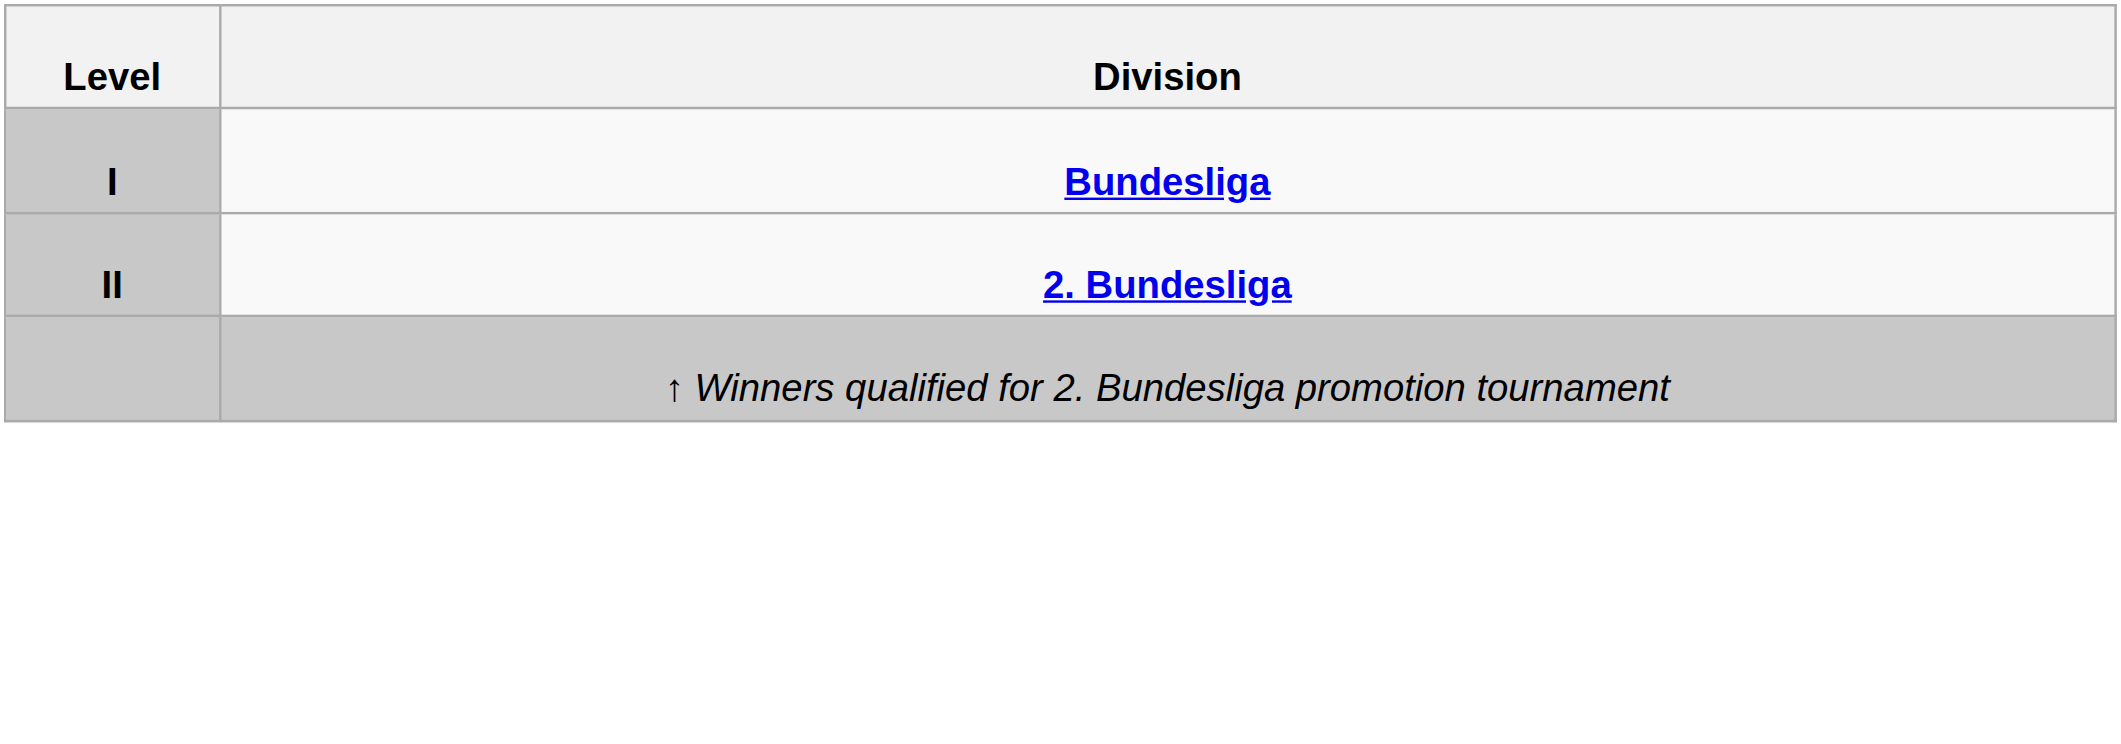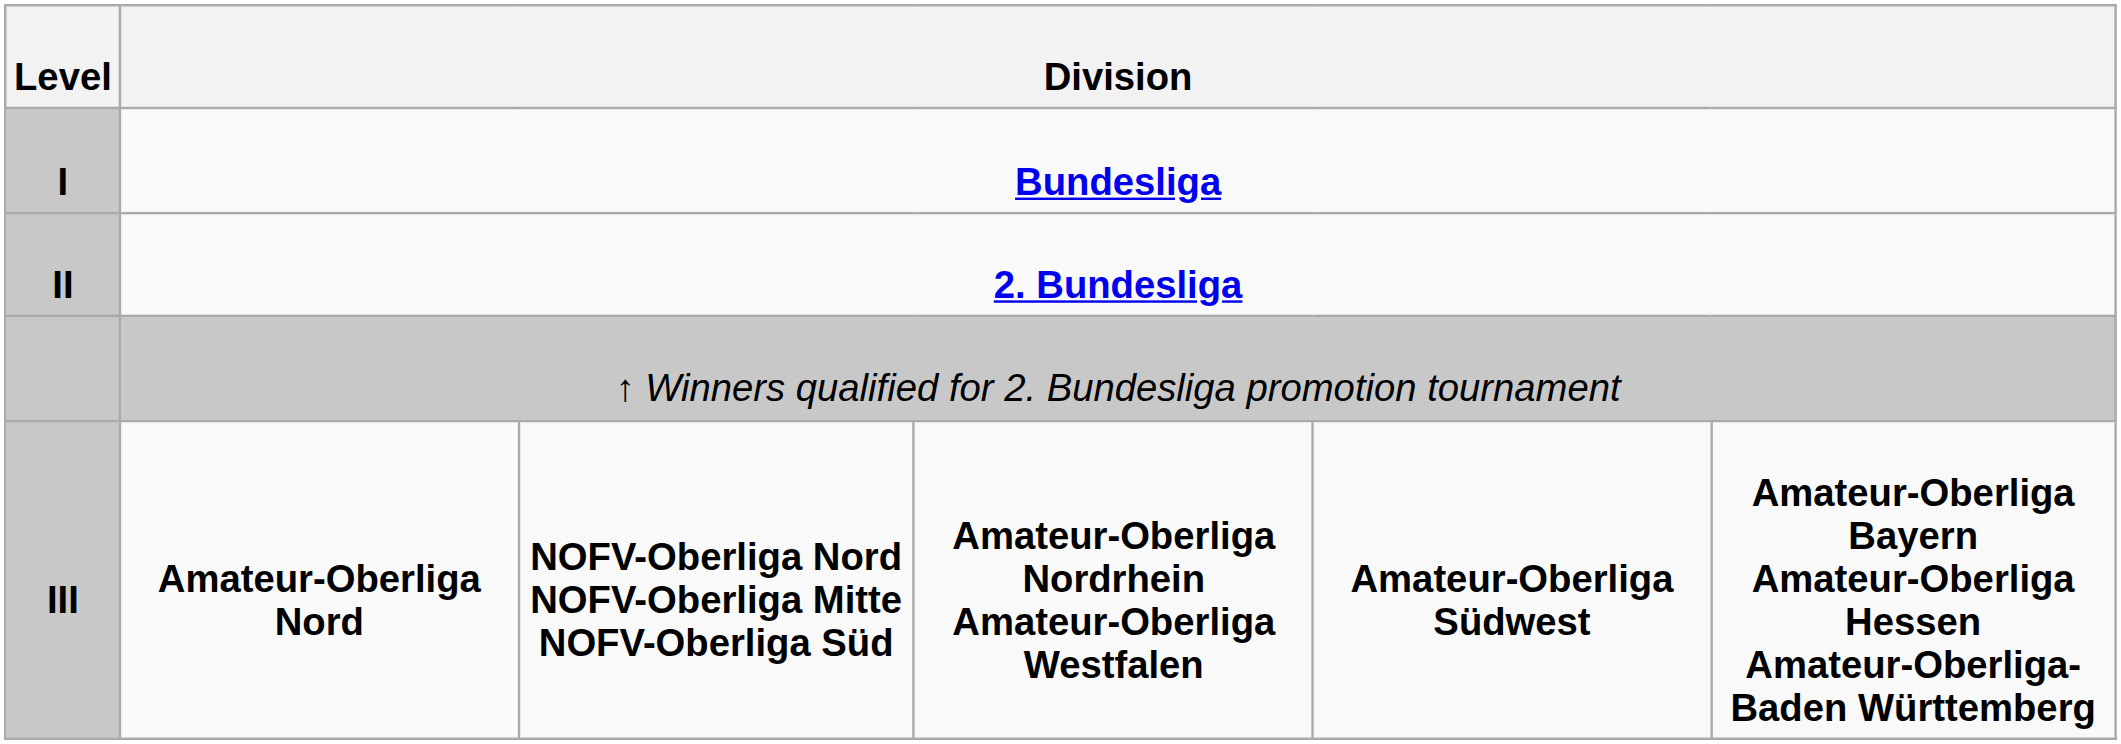+ row: III | Amateur-Oberliga Nord | NOFV-Oberliga Nord NOFV-Oberliga Mitte NOFV-Oberliga Süd | Amateur-Oberliga Nordrhein Amateur-Oberliga Westfalen | Amateur-Oberliga Südwest | Amateur-Oberliga Bayern Amateur-Oberliga Hessen Amateur-Oberliga-Baden Württemberg
